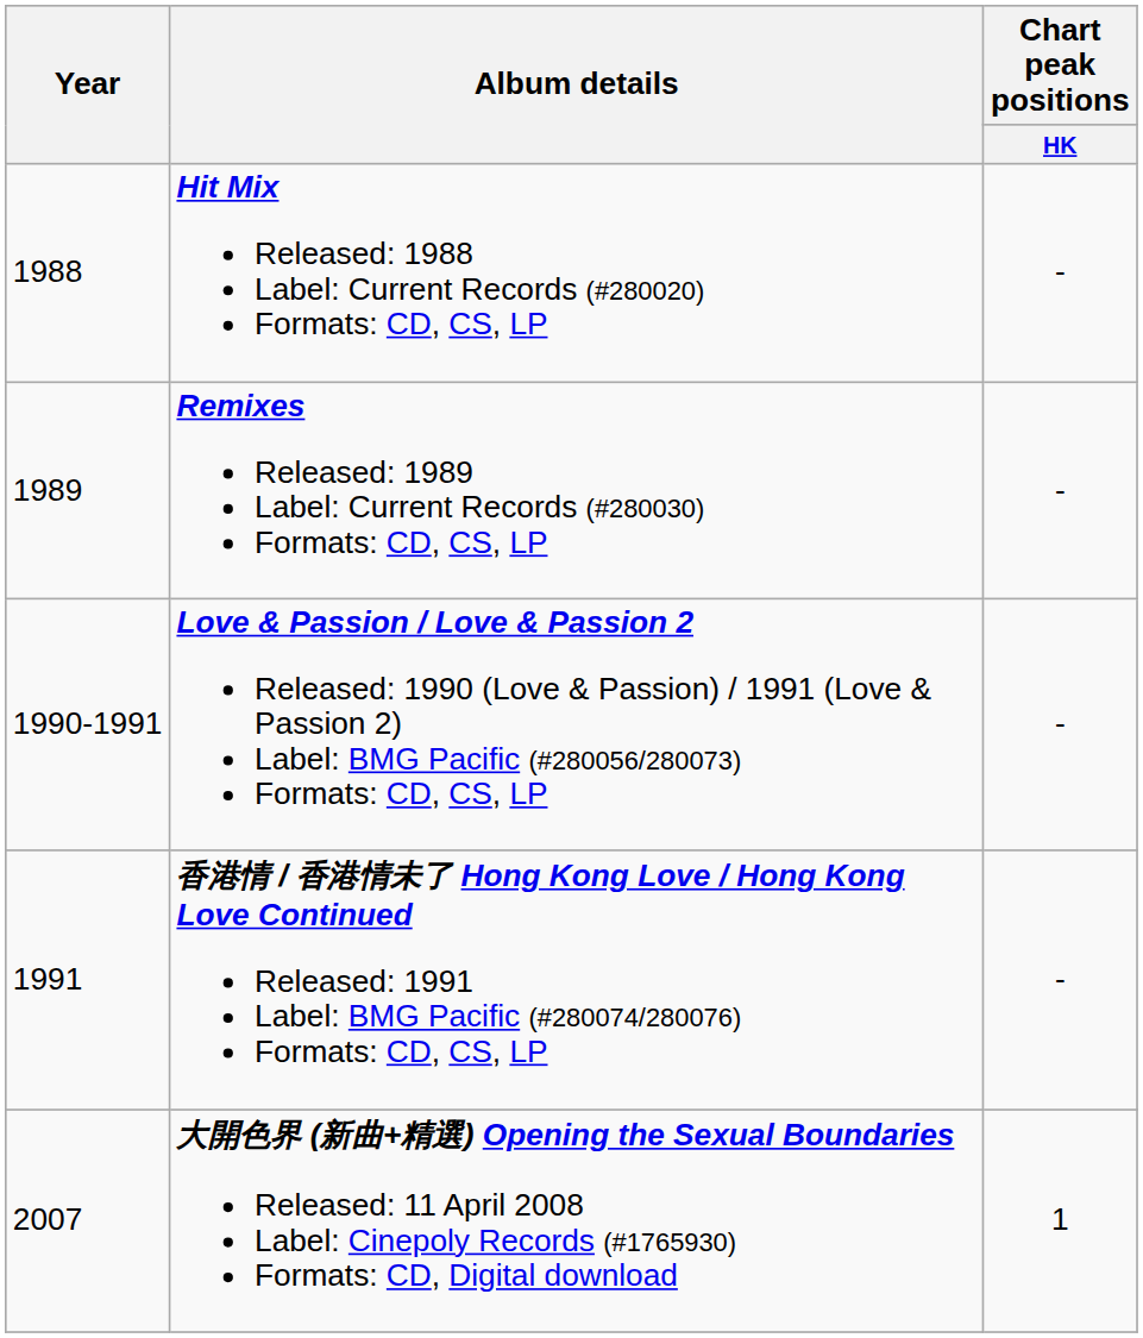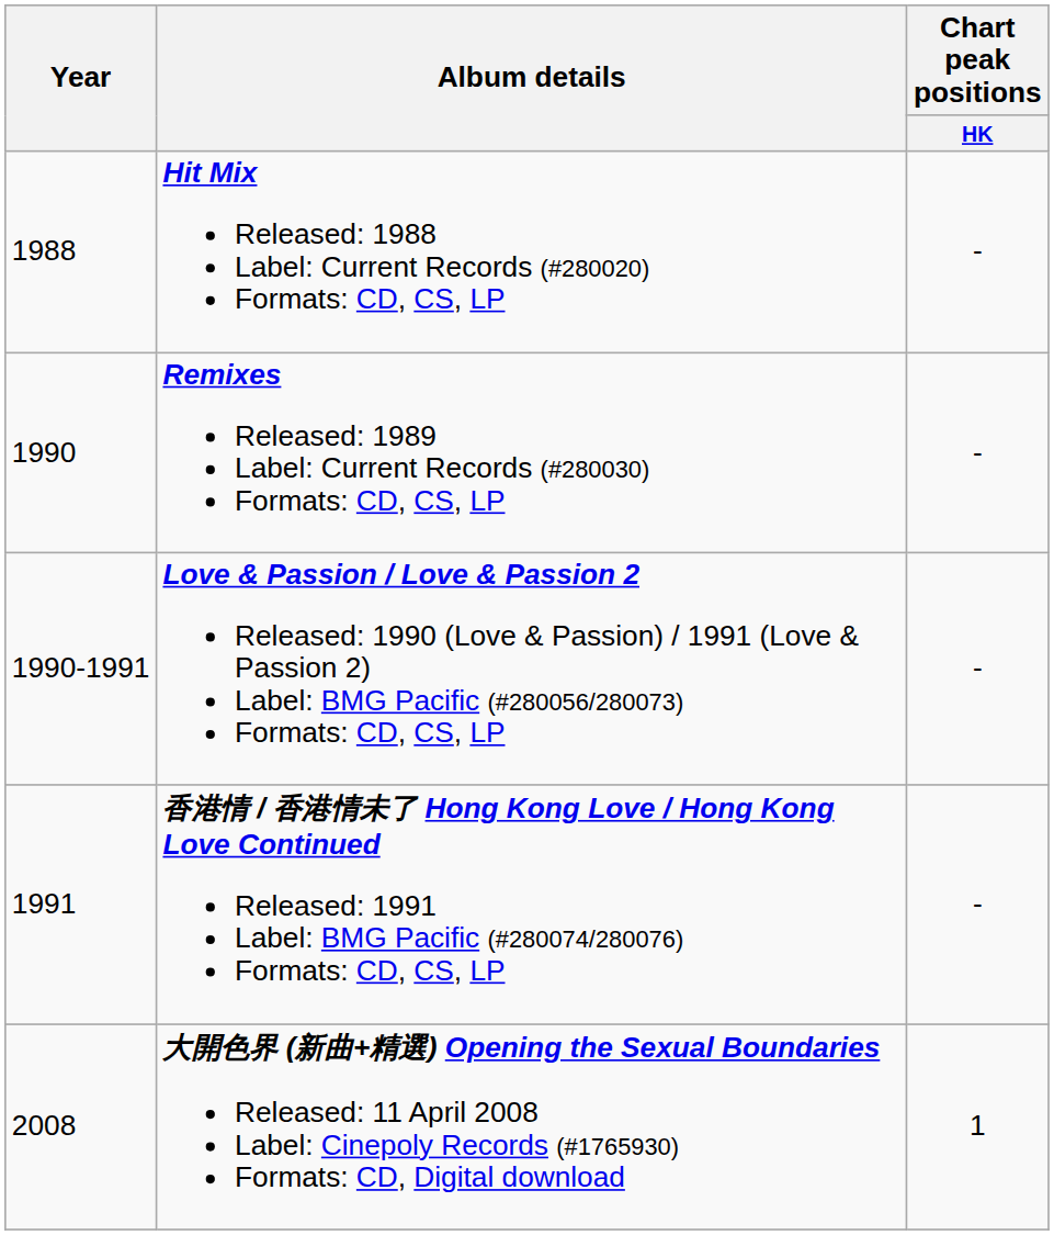row 4 | Year: 1989 -> 1990
row 7 | Year: 2007 -> 2008
